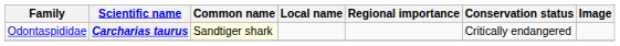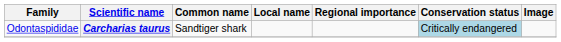Carcharias taurus | Common name: lightyellow background -> no background
Carcharias taurus | Conservation status: no background -> lightblue background
